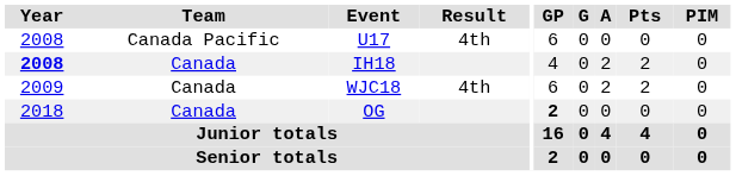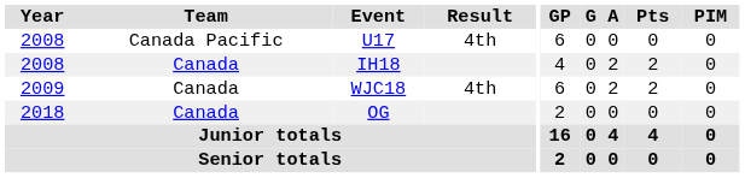IH18 | Year: bold -> normal
OG | GP: bold -> normal
